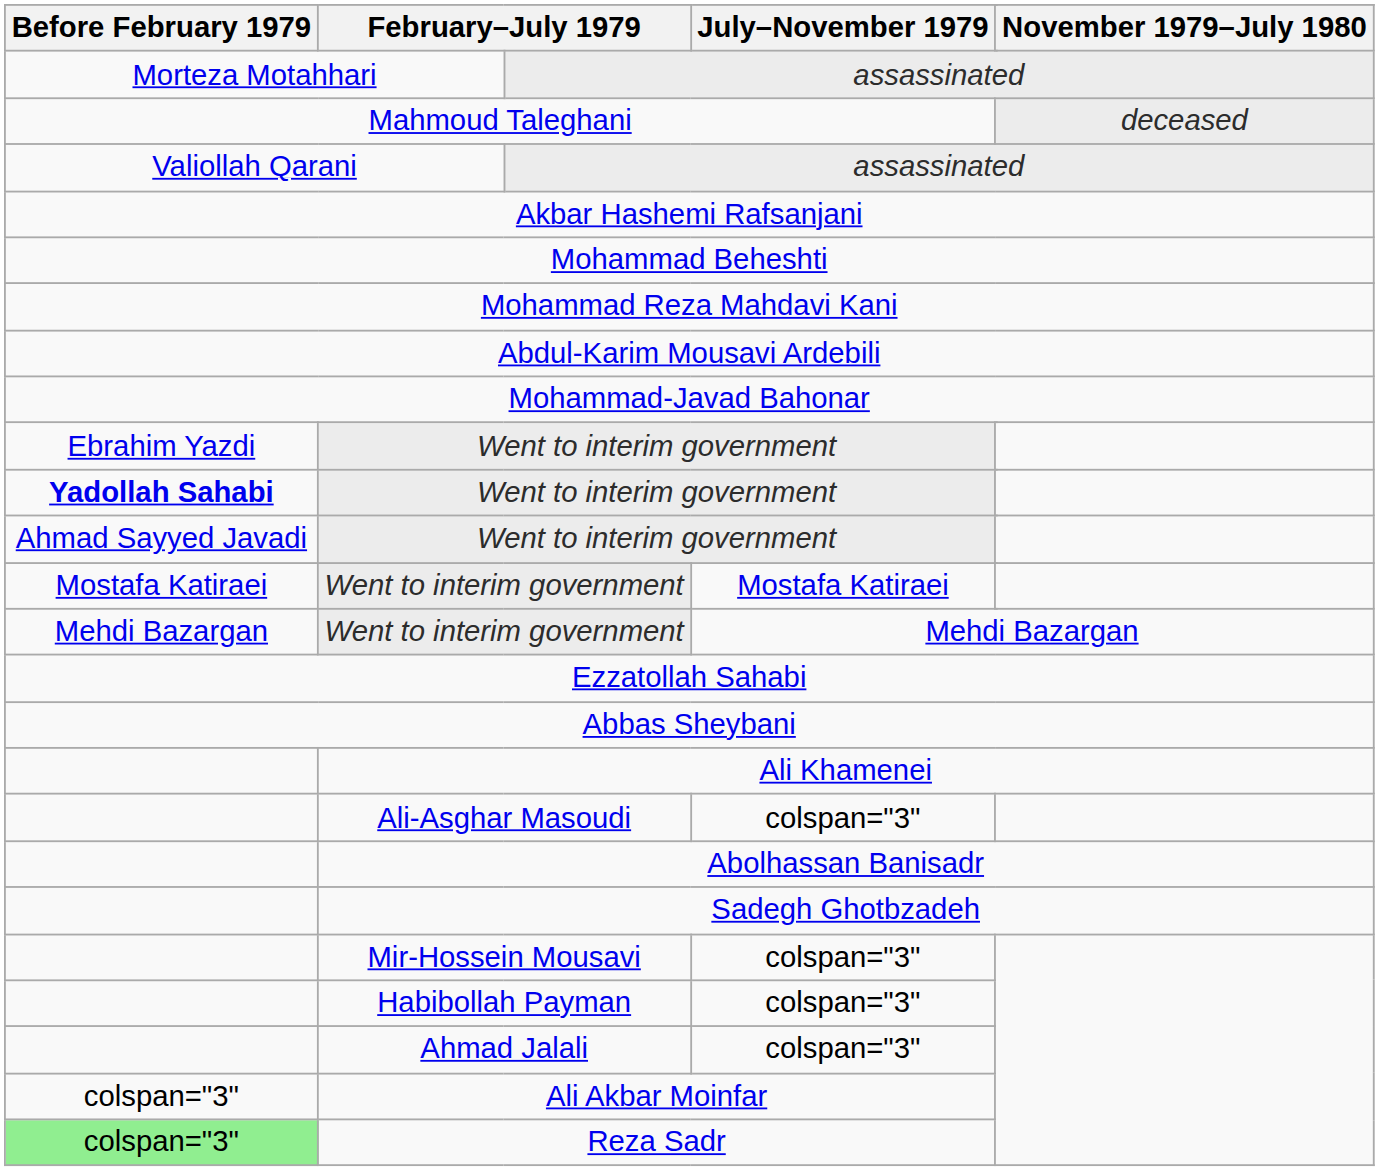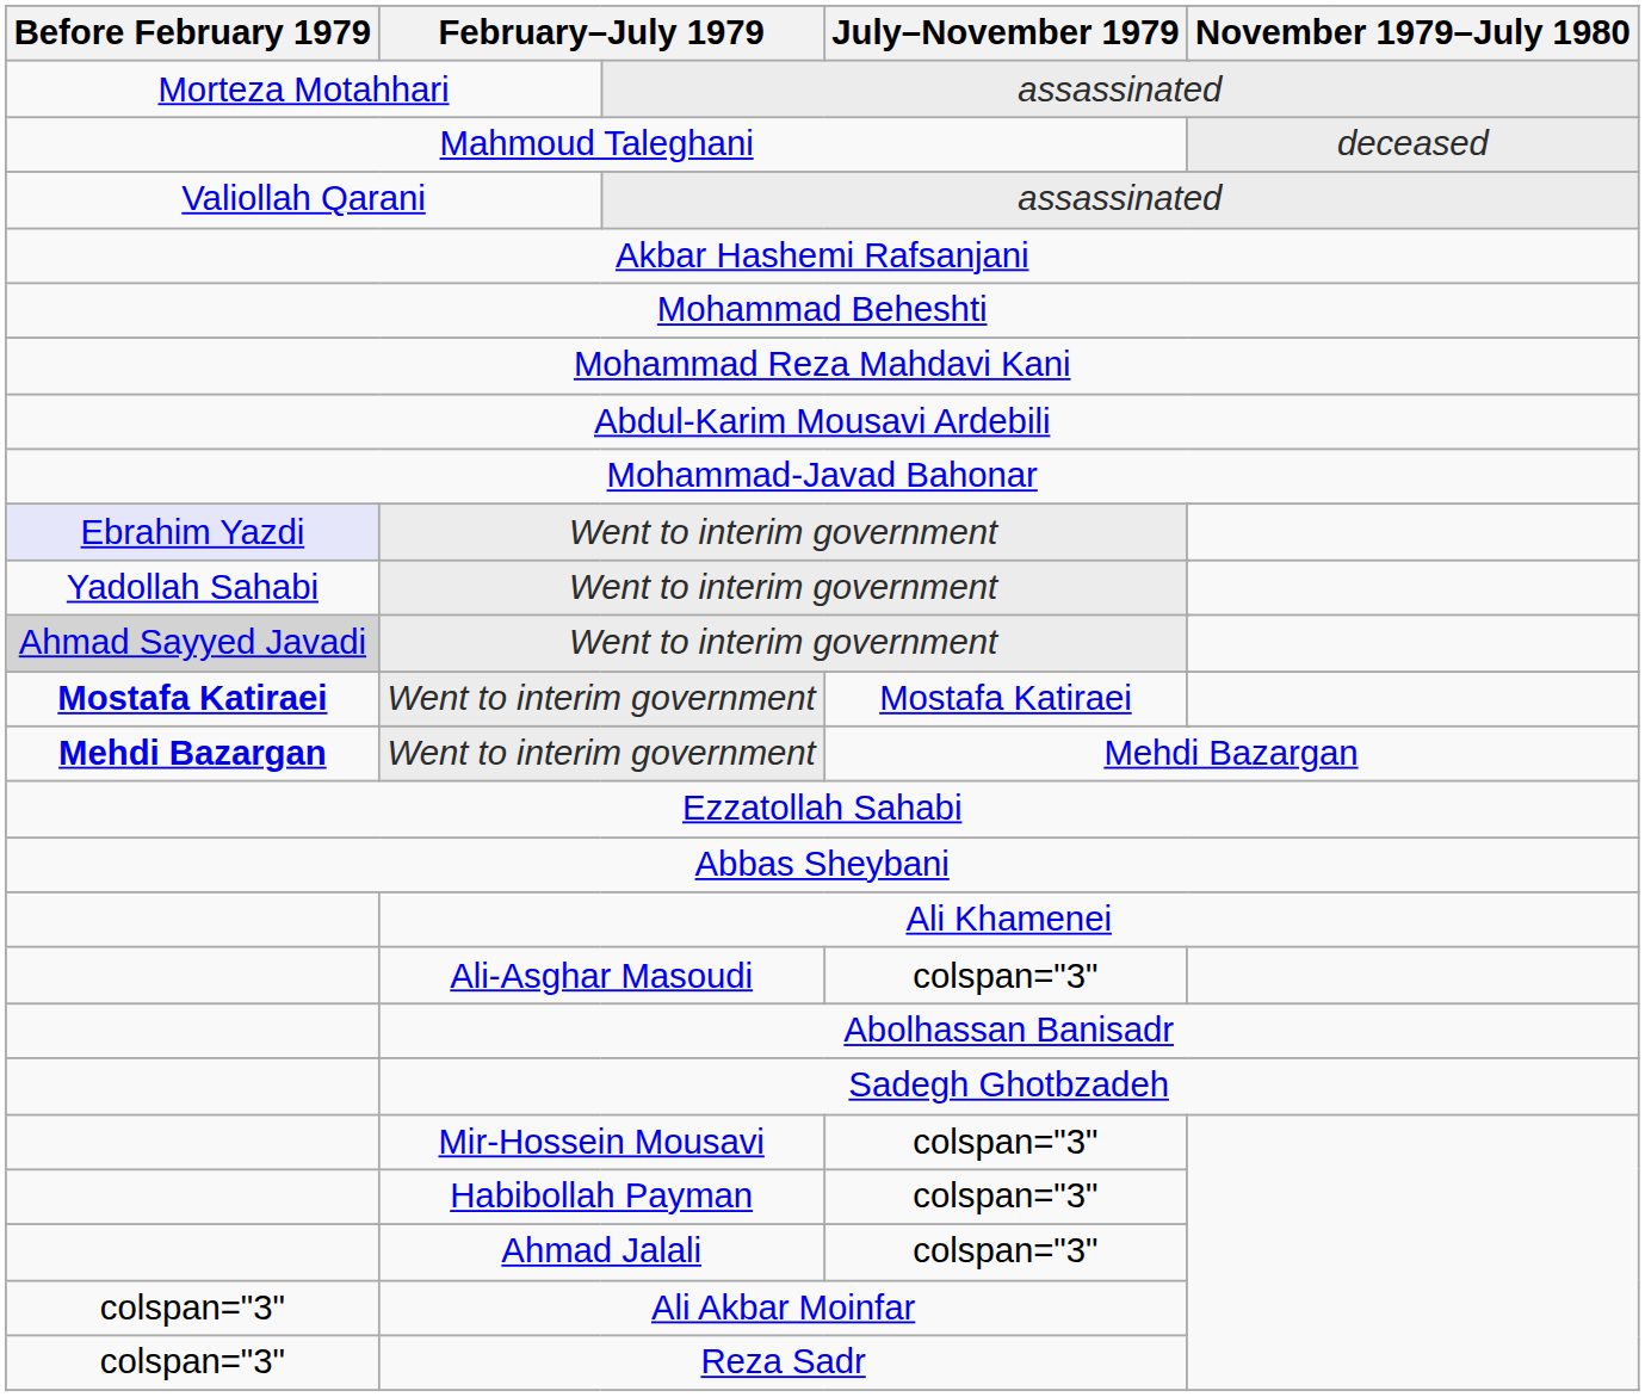Ebrahim Yazdi / Went to interim government | Before February 1979: no background -> lavender background
Yadollah Sahabi / Went to interim government | Before February 1979: bold -> normal
Ahmad Sayyed Javadi / Went to interim government | Before February 1979: no background -> lightgrey background
Mostafa Katiraei / Went to interim government | Before February 1979: normal -> bold
Mehdi Bazargan / Went to interim government | Before February 1979: normal -> bold
Reza Sadr | Before February 1979: lightgreen background -> no background
